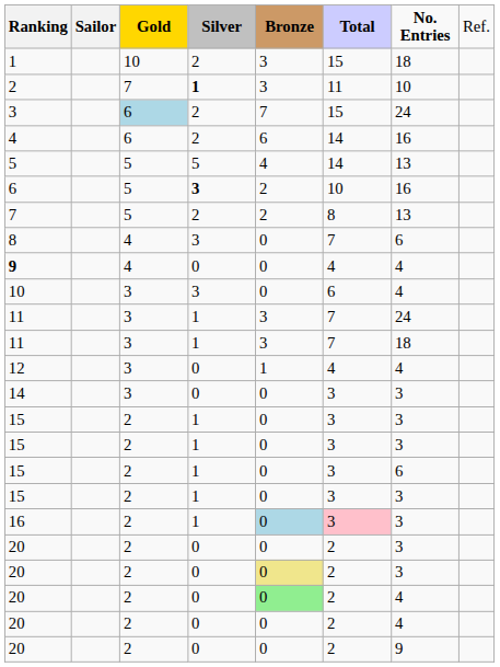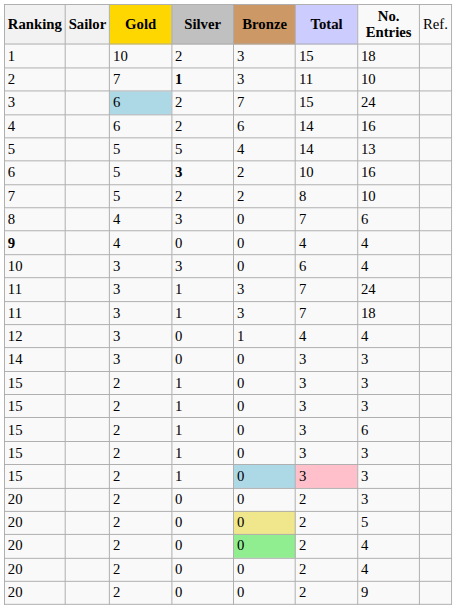row 8 | column 7: 13 -> 10
row 20 | column 1: 16 -> 15
row 22 | column 7: 3 -> 5
